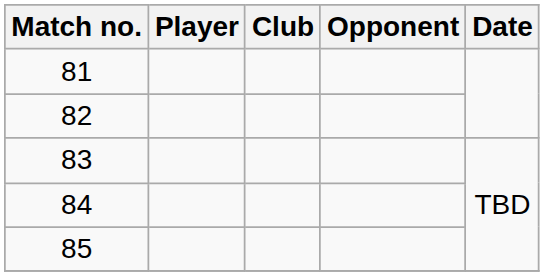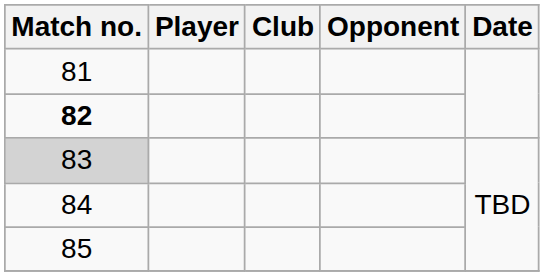82 | Match no.: normal -> bold
83 | Match no.: no background -> lightgrey background
